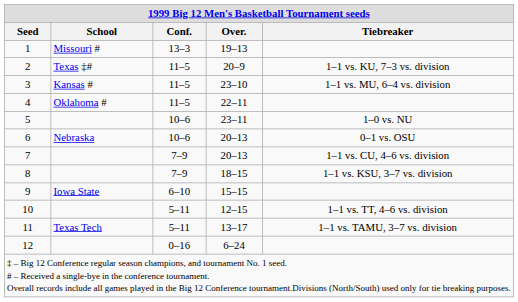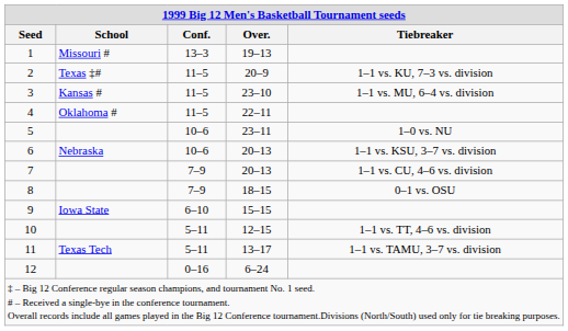6 | Tiebreaker: 0–1 vs. OSU -> 1–1 vs. KSU, 3–7 vs. division
8 | Tiebreaker: 1–1 vs. KSU, 3–7 vs. division -> 0–1 vs. OSU
